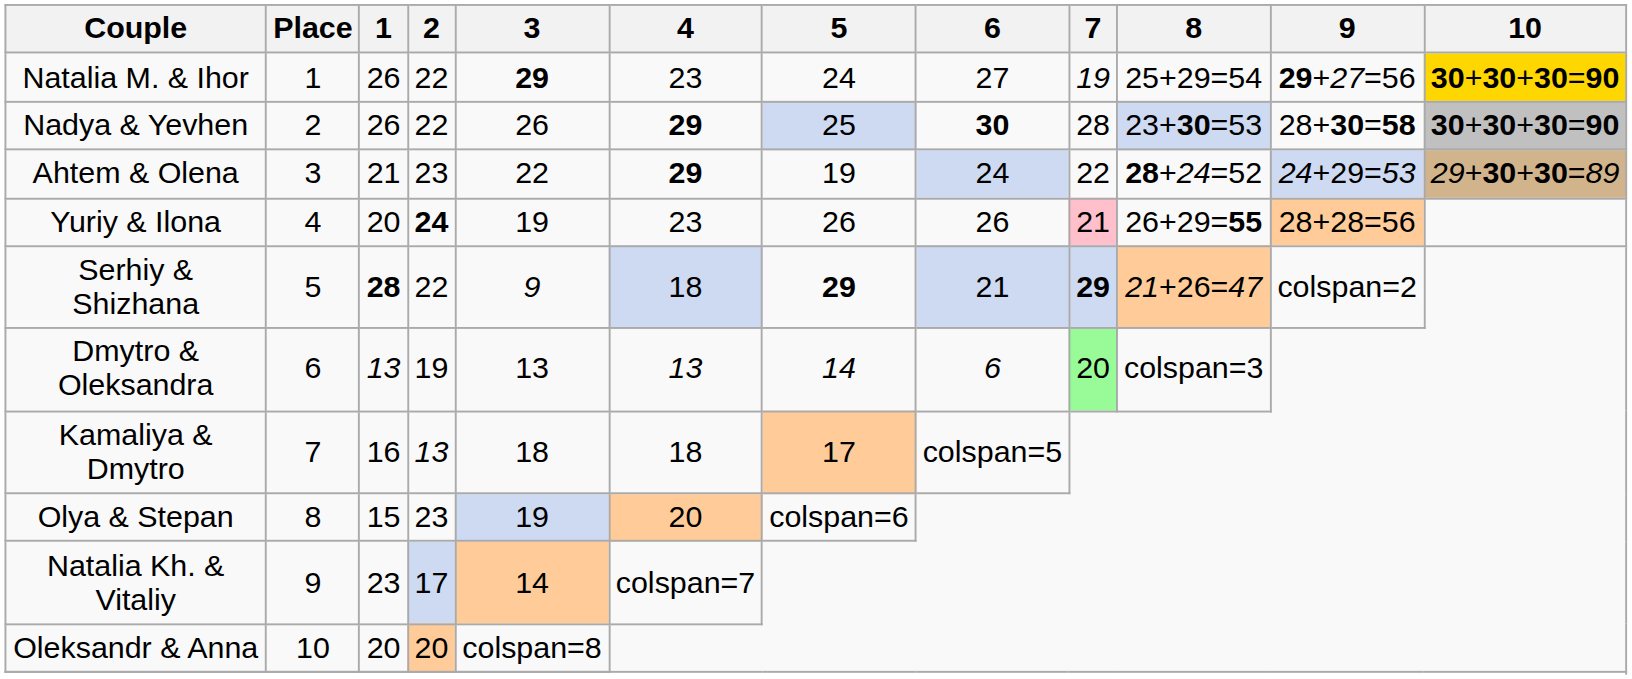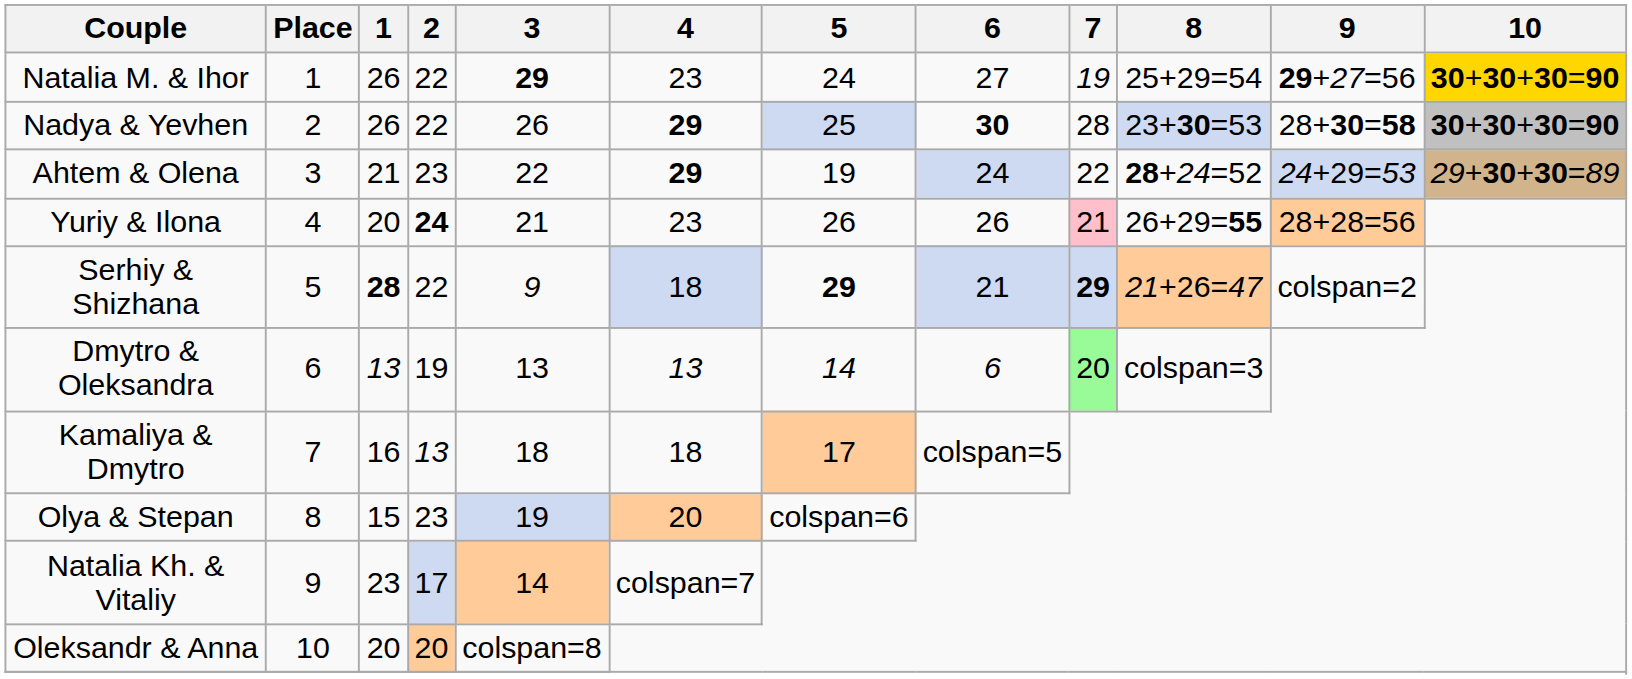Yuriy & Ilona | 3: 19 -> 21
